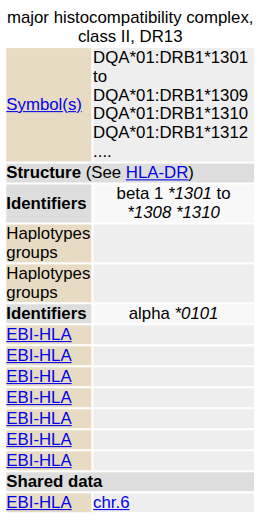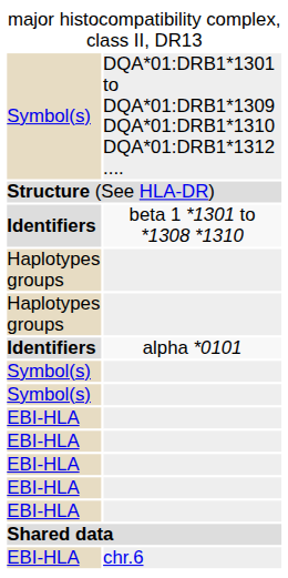row 8 | column 1: EBI-HLA -> Symbol(s)
row 9 | column 1: EBI-HLA -> Symbol(s)
